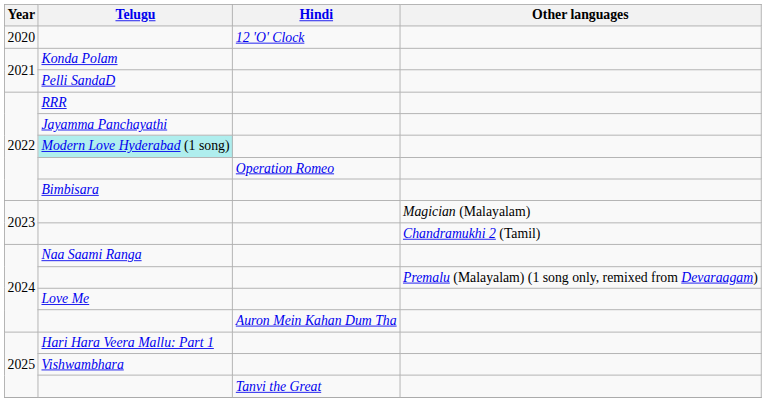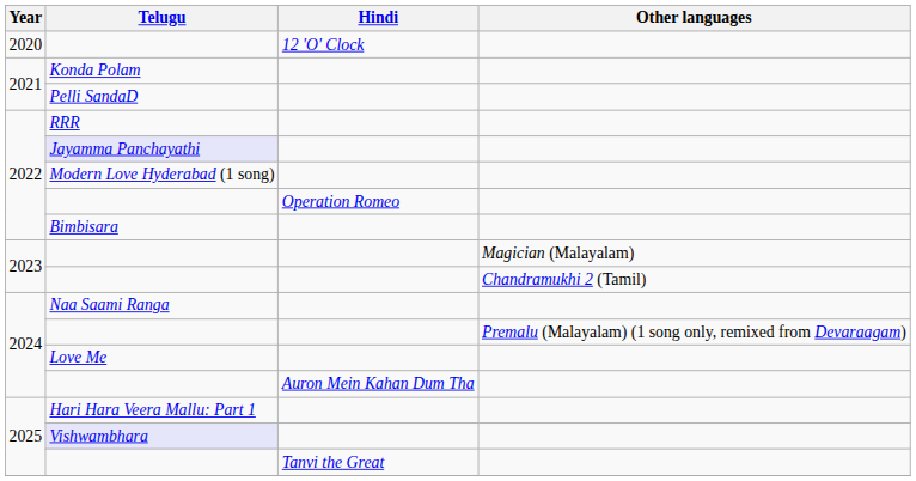Jayamma Panchayathi | Telugu: no background -> lavender background
Modern Love Hyderabad (1 song) | Telugu: paleturquoise background -> no background
Vishwambhara | Telugu: no background -> lavender background
